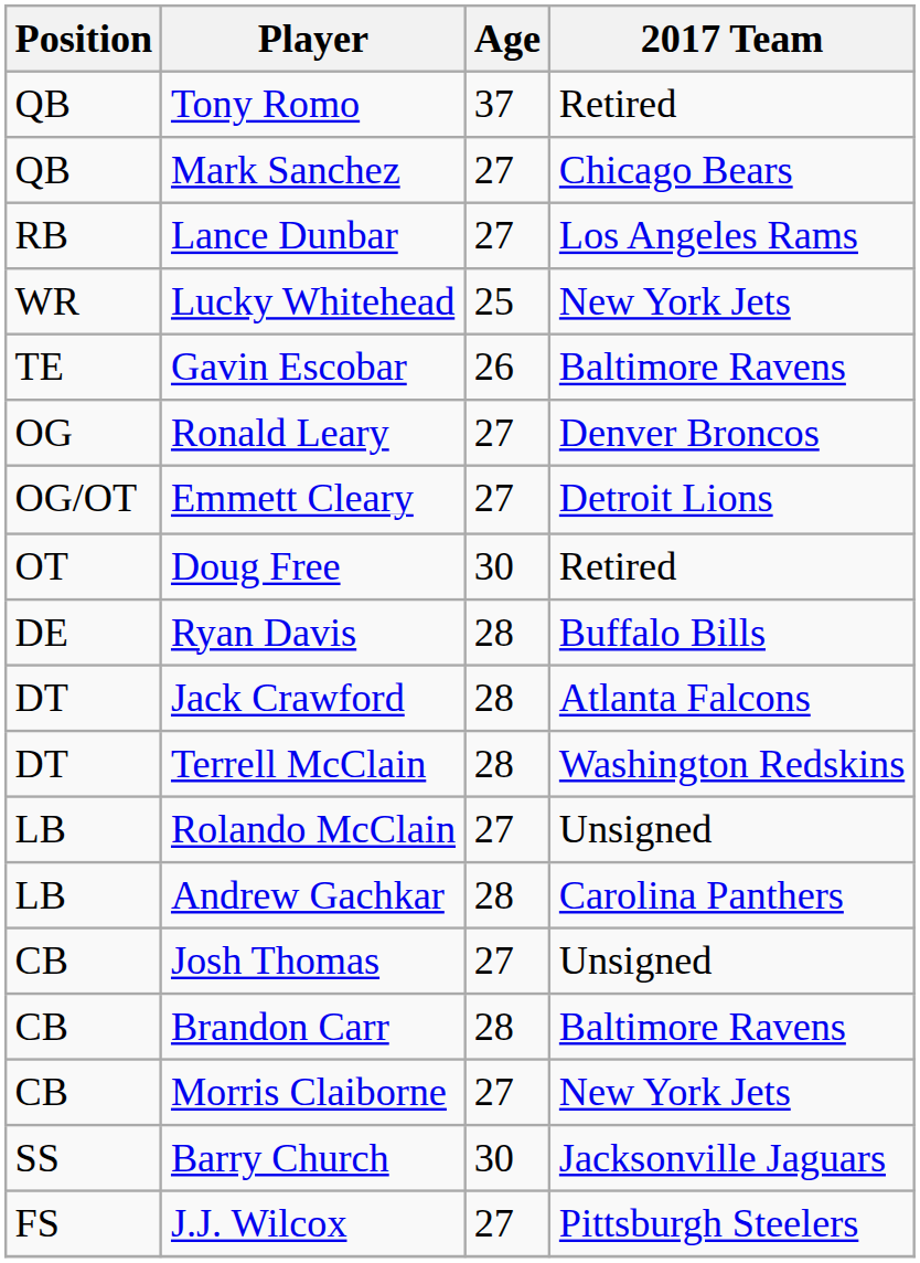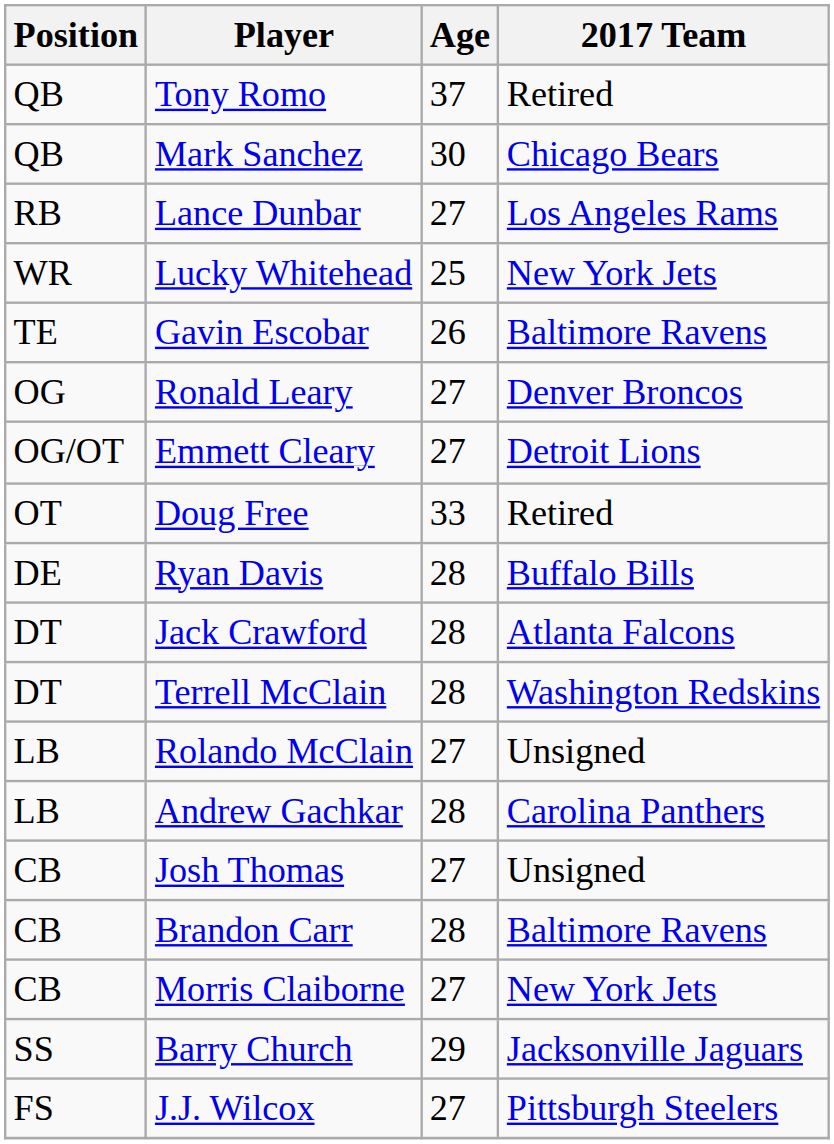Mark Sanchez | Age: 27 -> 30
Doug Free | Age: 30 -> 33
Barry Church | Age: 30 -> 29
